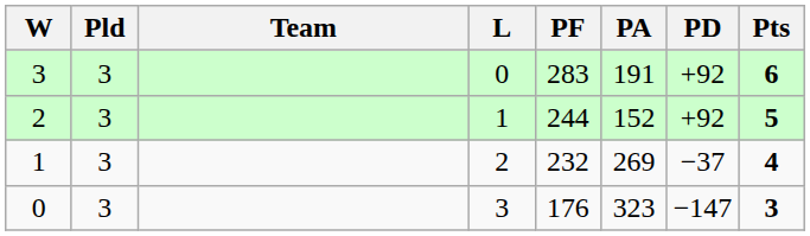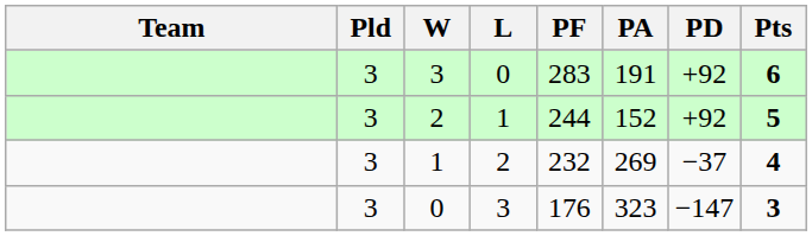columns swapped: Team <-> W
